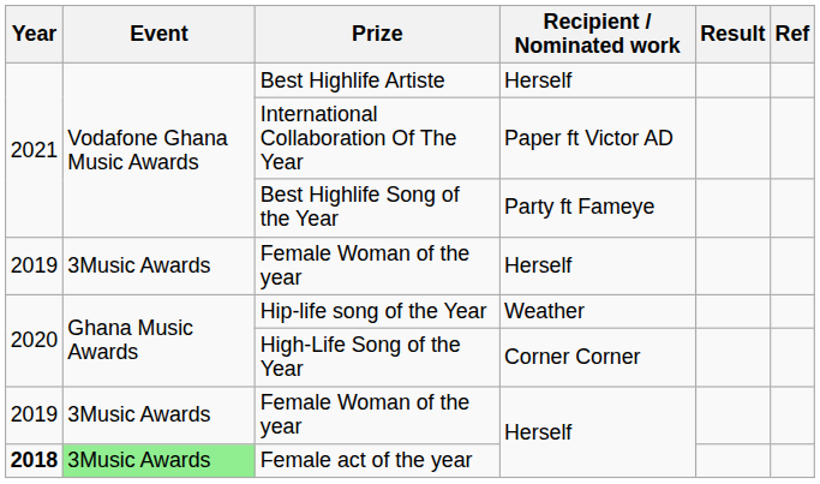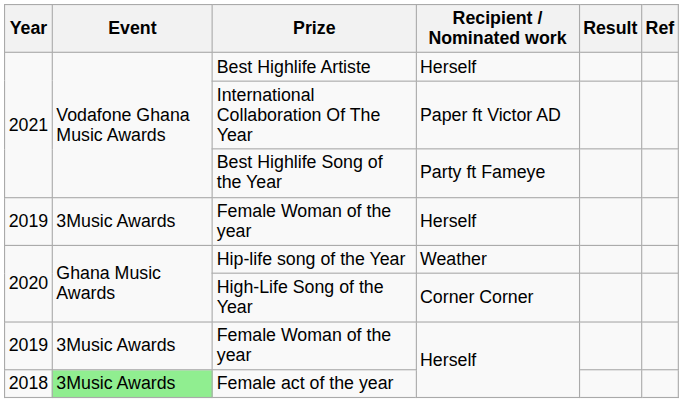Female act of the year | Year: bold -> normal
